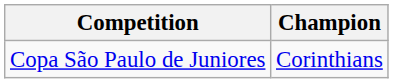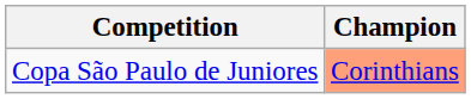Copa São Paulo de Juniores | Champion: no background -> lightsalmon background
